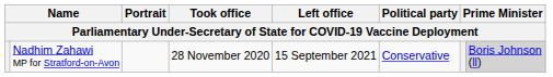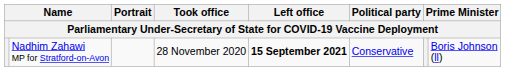Nadhim Zahawi MP for Stratford-on-Avon | Left office: normal -> bold
Nadhim Zahawi MP for Stratford-on-Avon | column 8: lightgrey background -> no background
